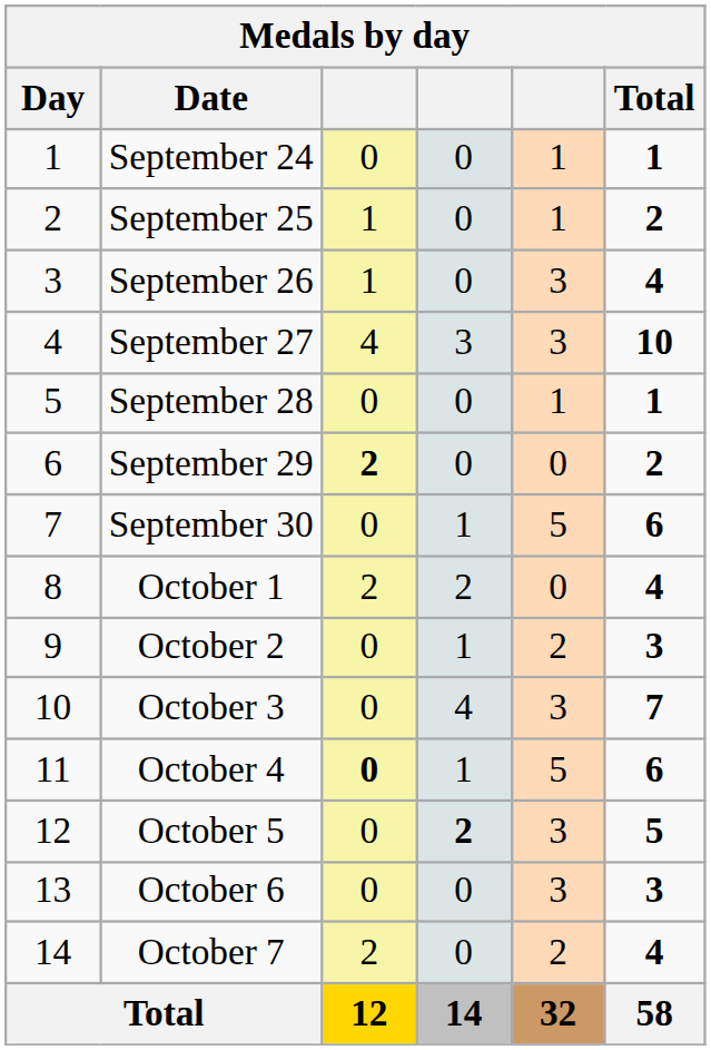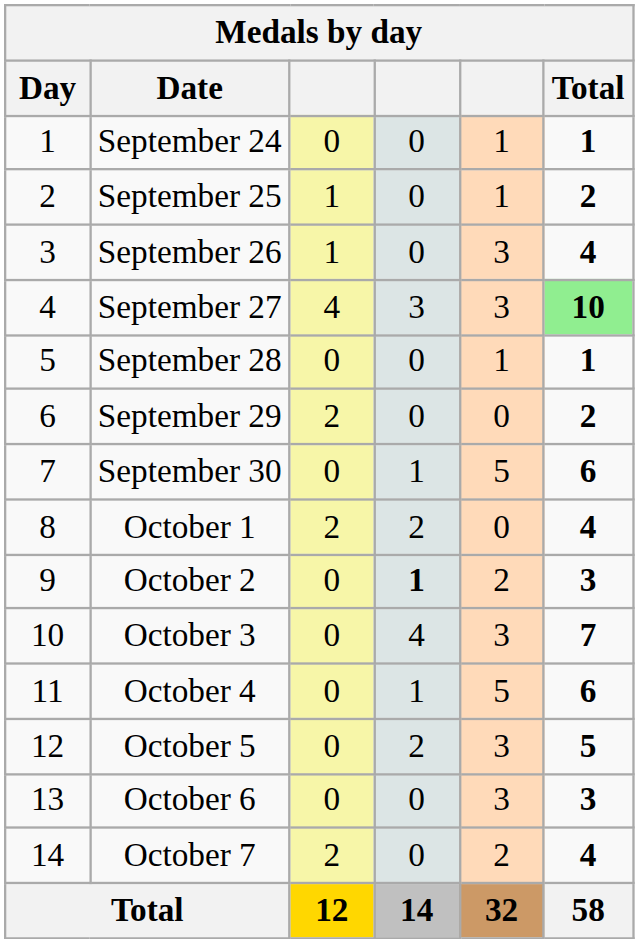September 27 | Total: no background -> lightgreen background
September 29 | column 3: bold -> normal
October 2 | column 4: normal -> bold
October 4 | column 3: bold -> normal
October 5 | column 4: bold -> normal
